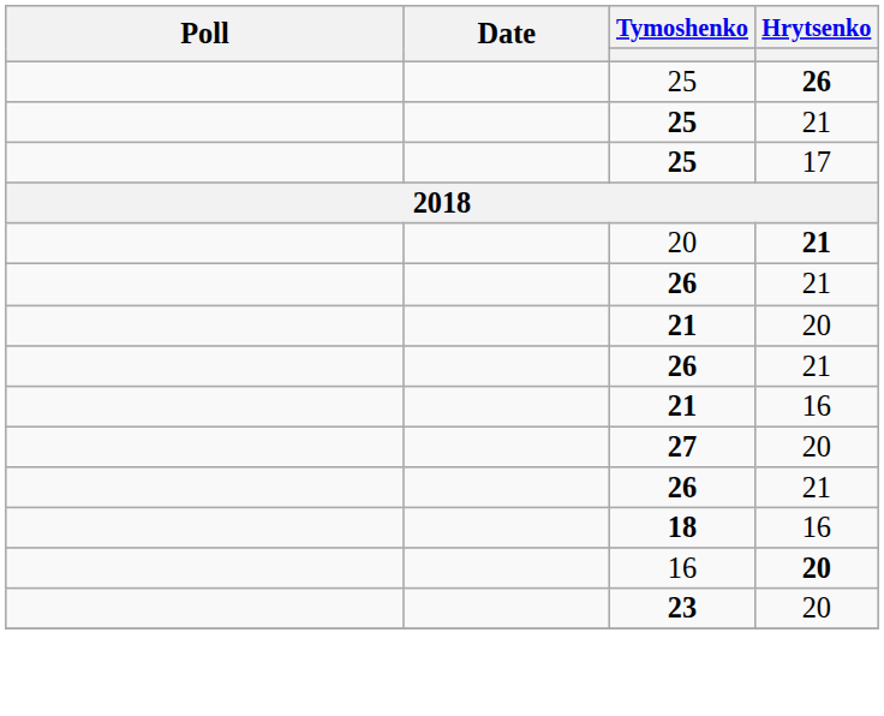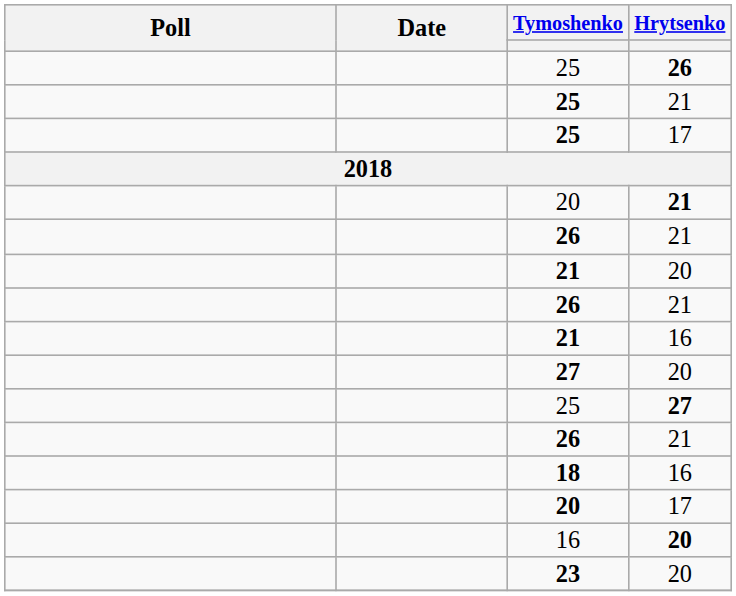+ row: 25 | 27
+ row: 20 | 17
